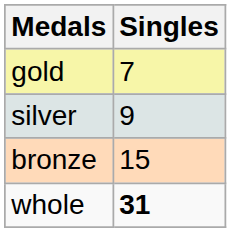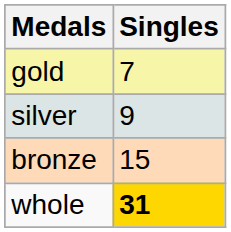whole | Singles: no background -> gold background
